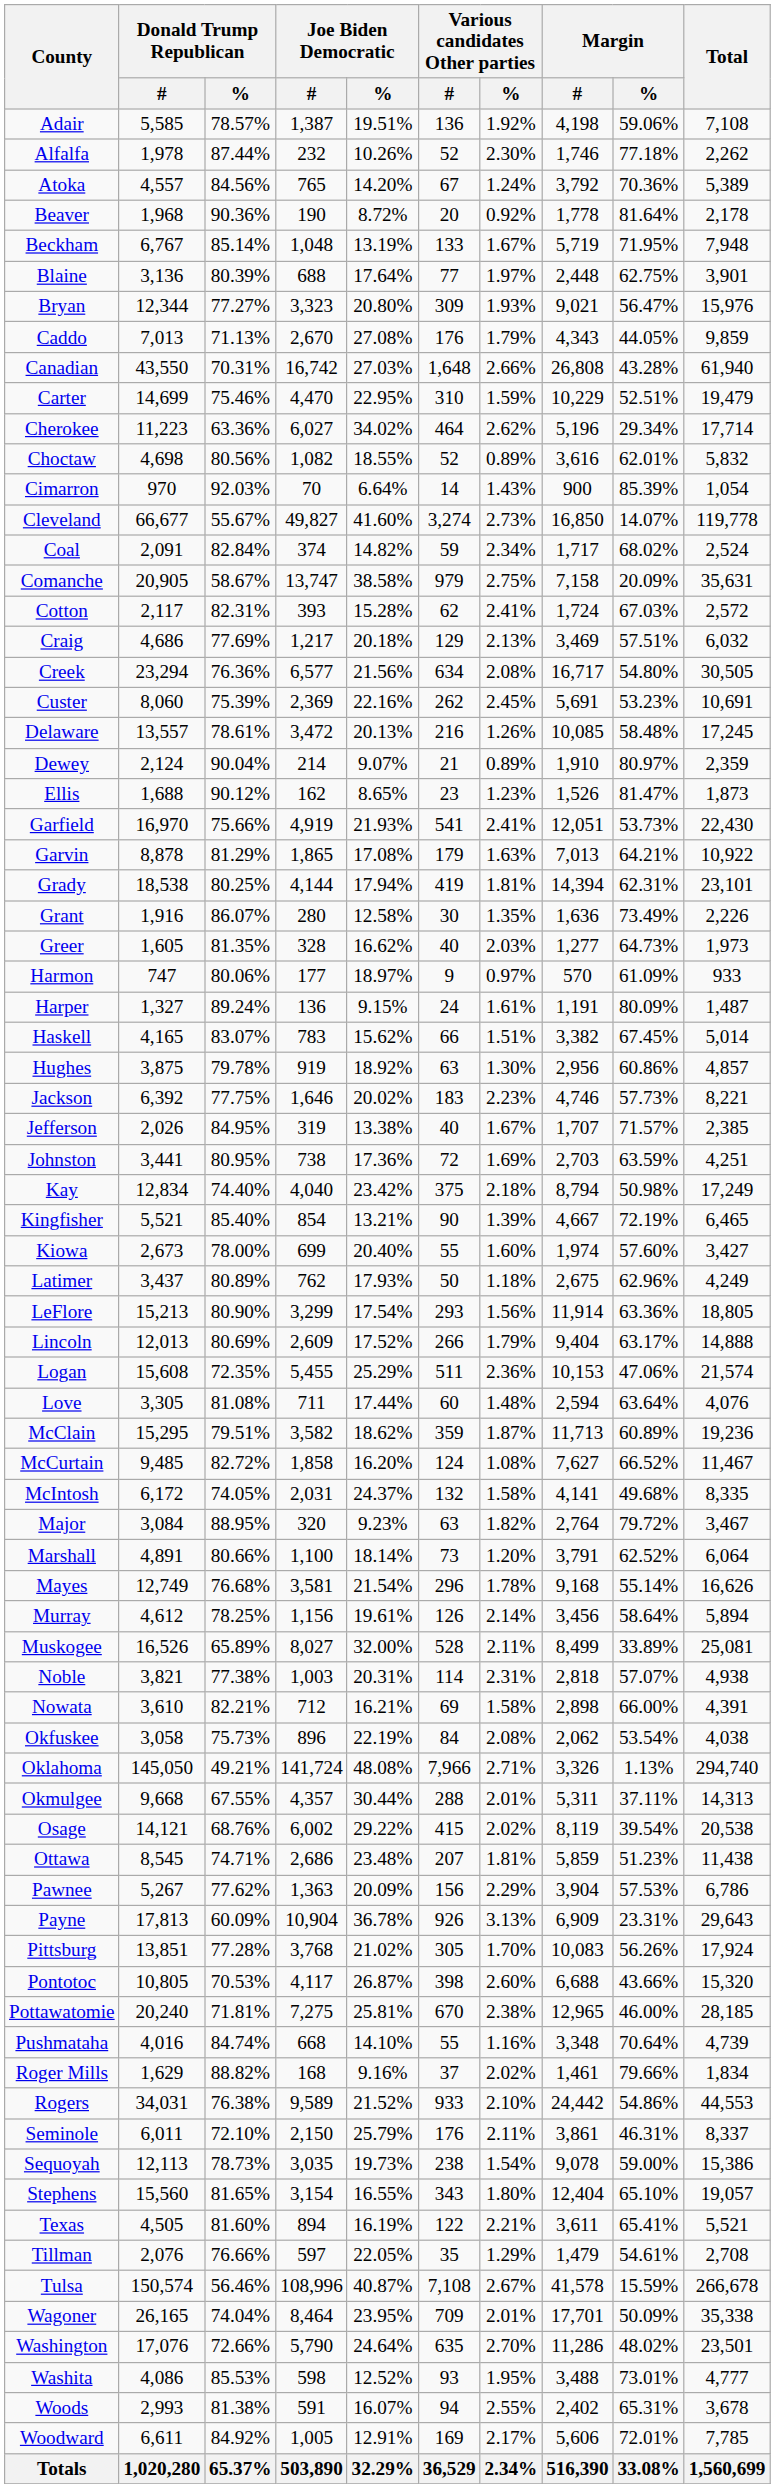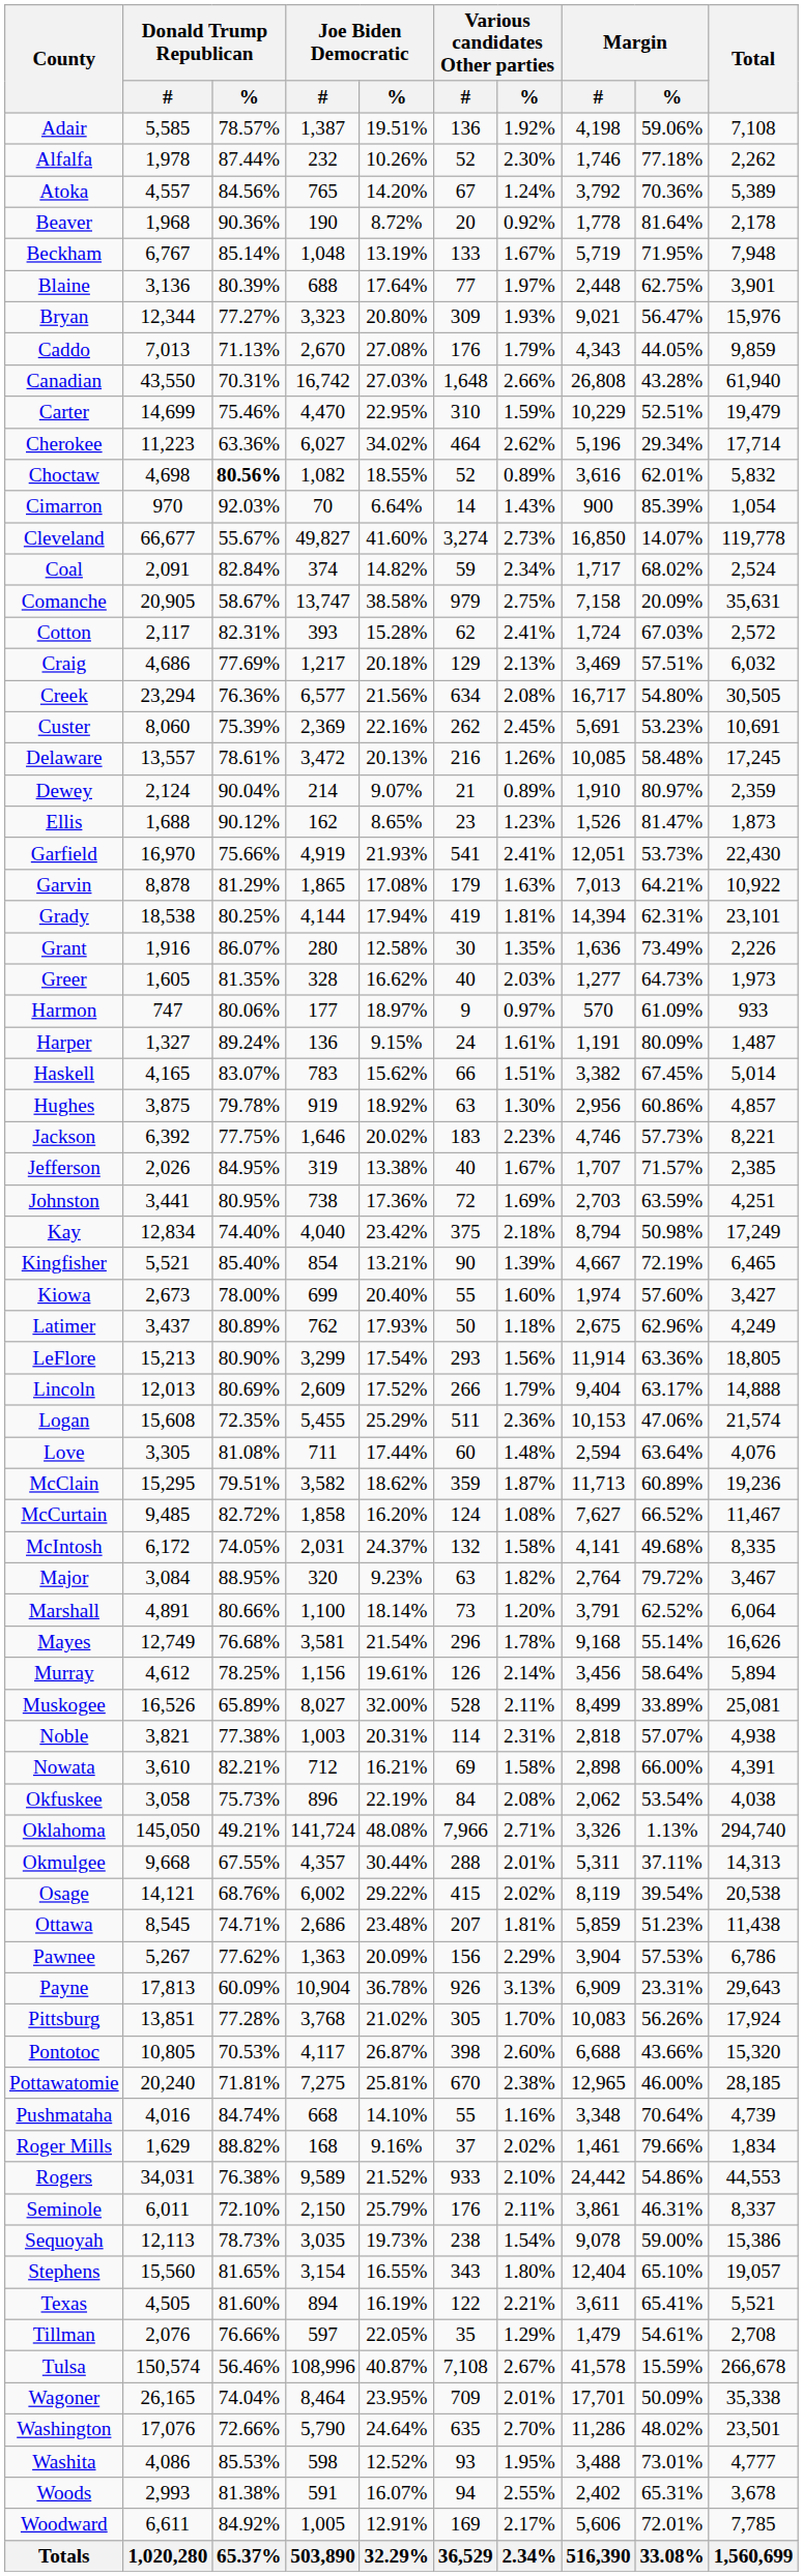Choctaw | Donald Trump Republican / %: normal -> bold
